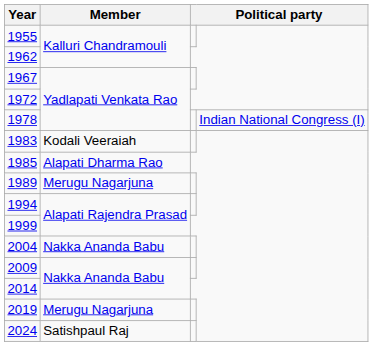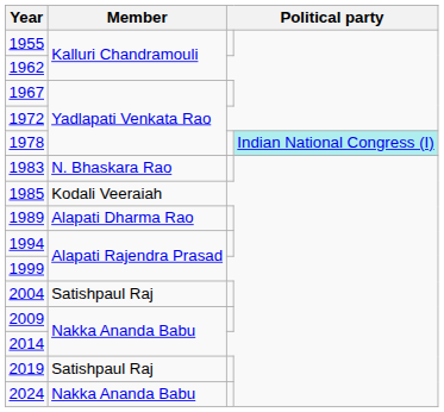1978 | column 4: no background -> paleturquoise background
1983 | Member: Kodali Veeraiah -> N. Bhaskara Rao
1985 | Member: Alapati Dharma Rao -> Kodali Veeraiah
1989 | Member: Merugu Nagarjuna -> Alapati Dharma Rao
2004 | Member: Nakka Ananda Babu -> Satishpaul Raj
2019 | Member: Merugu Nagarjuna -> Satishpaul Raj
2024 | Member: Satishpaul Raj -> Nakka Ananda Babu
